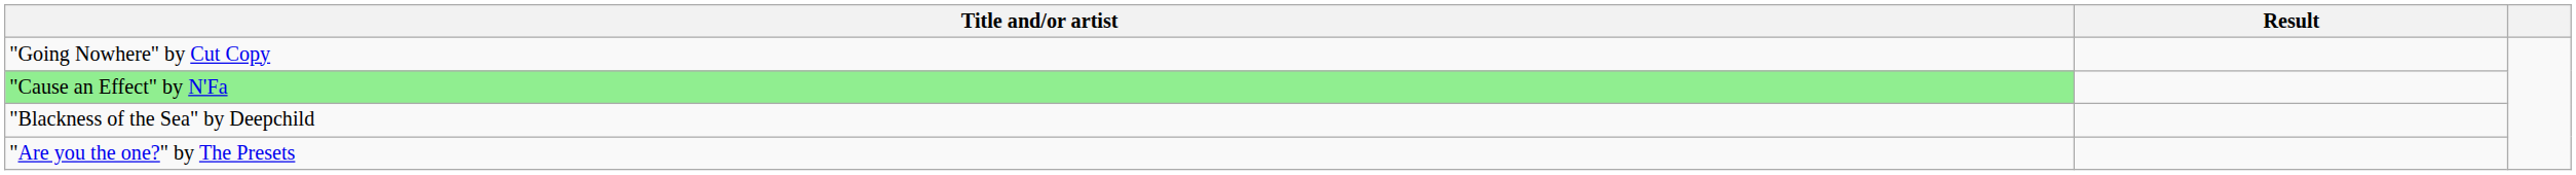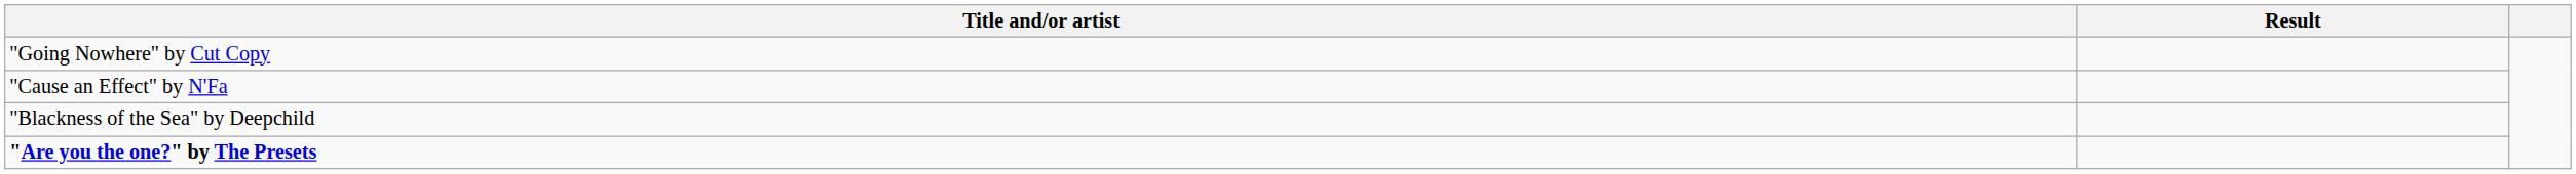"Cause an Effect" by N'Fa | Title and/or artist: lightgreen background -> no background
"Are you the one?" by The Presets | Title and/or artist: normal -> bold
